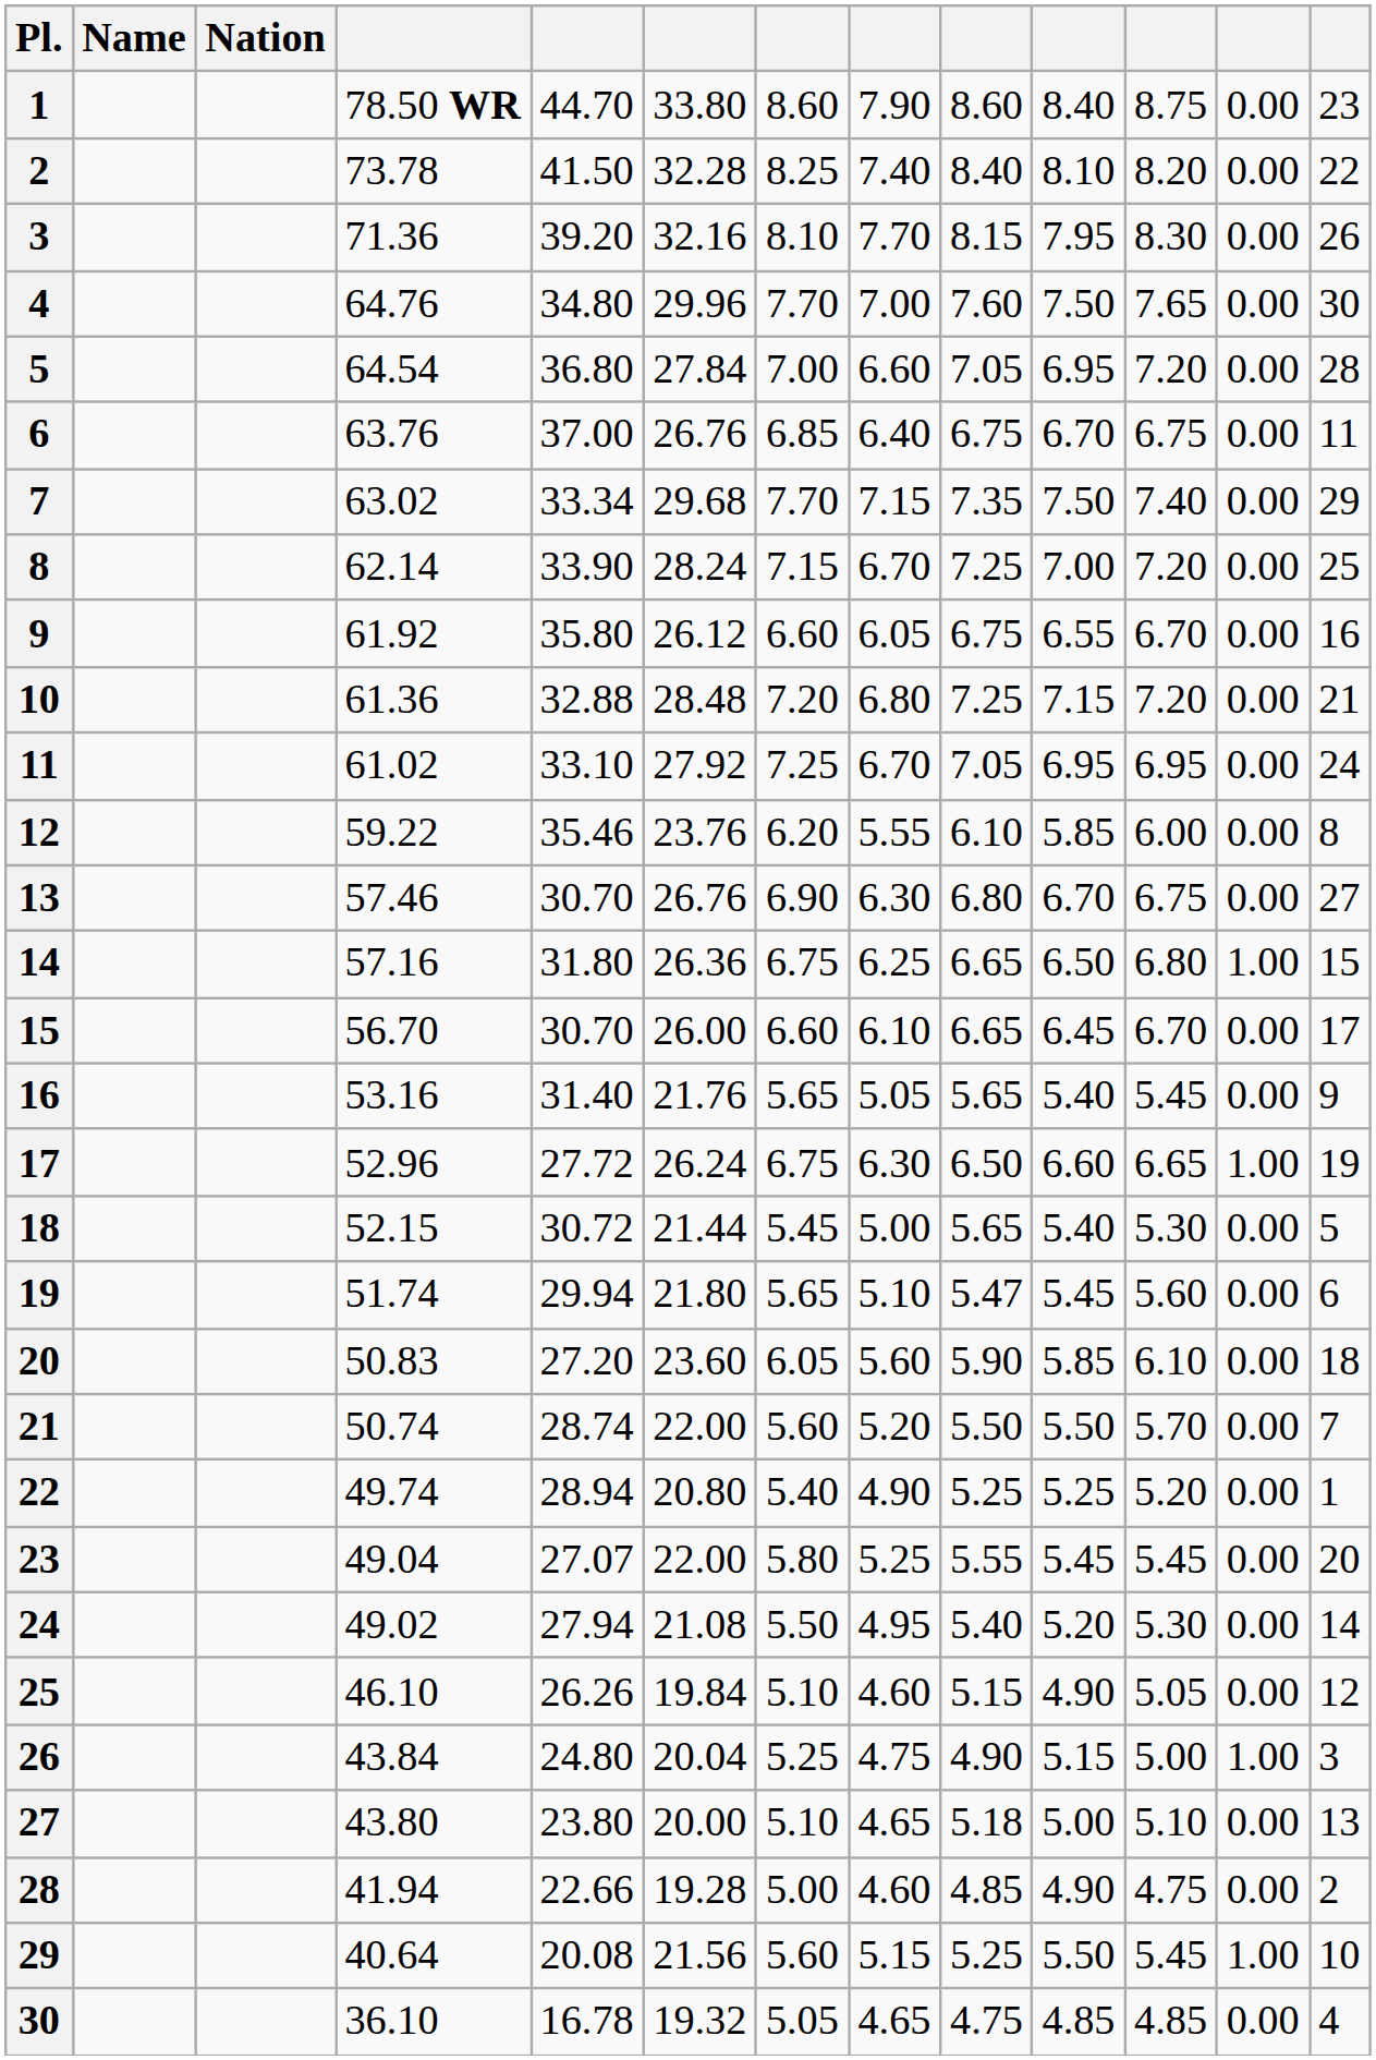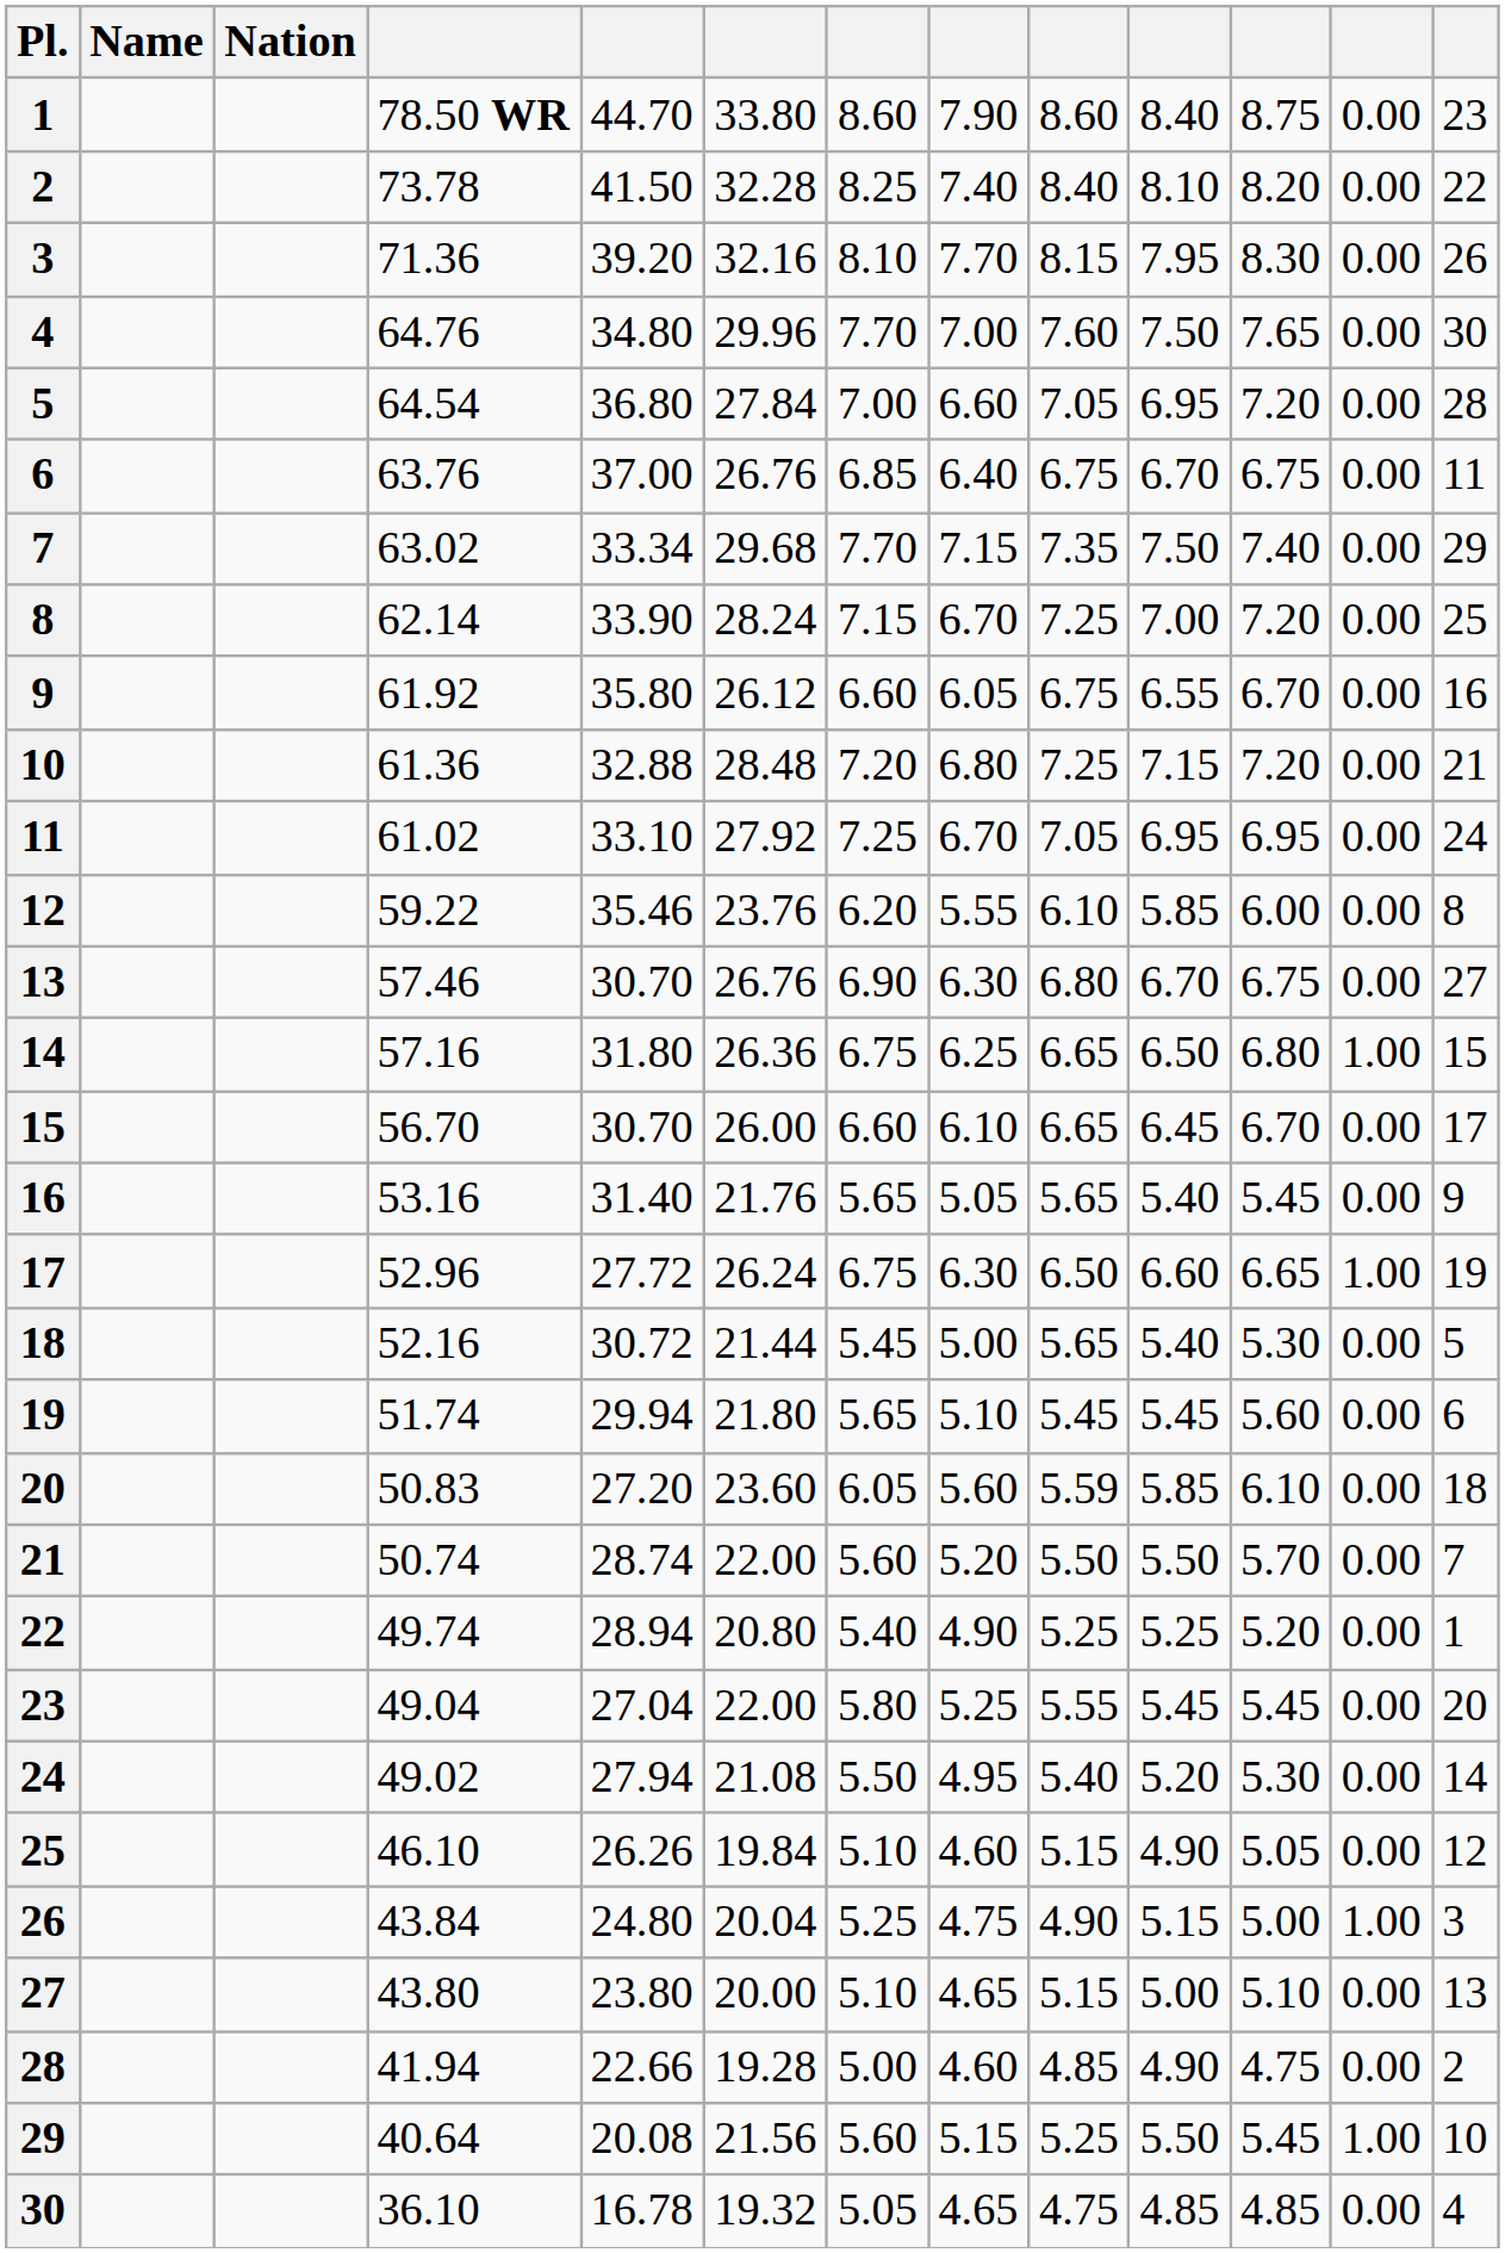row 19 | column 4: 52.15 -> 52.16
row 20 | column 9: 5.47 -> 5.45
row 21 | column 9: 5.90 -> 5.59
row 24 | column 5: 27.07 -> 27.04
row 28 | column 9: 5.18 -> 5.15
